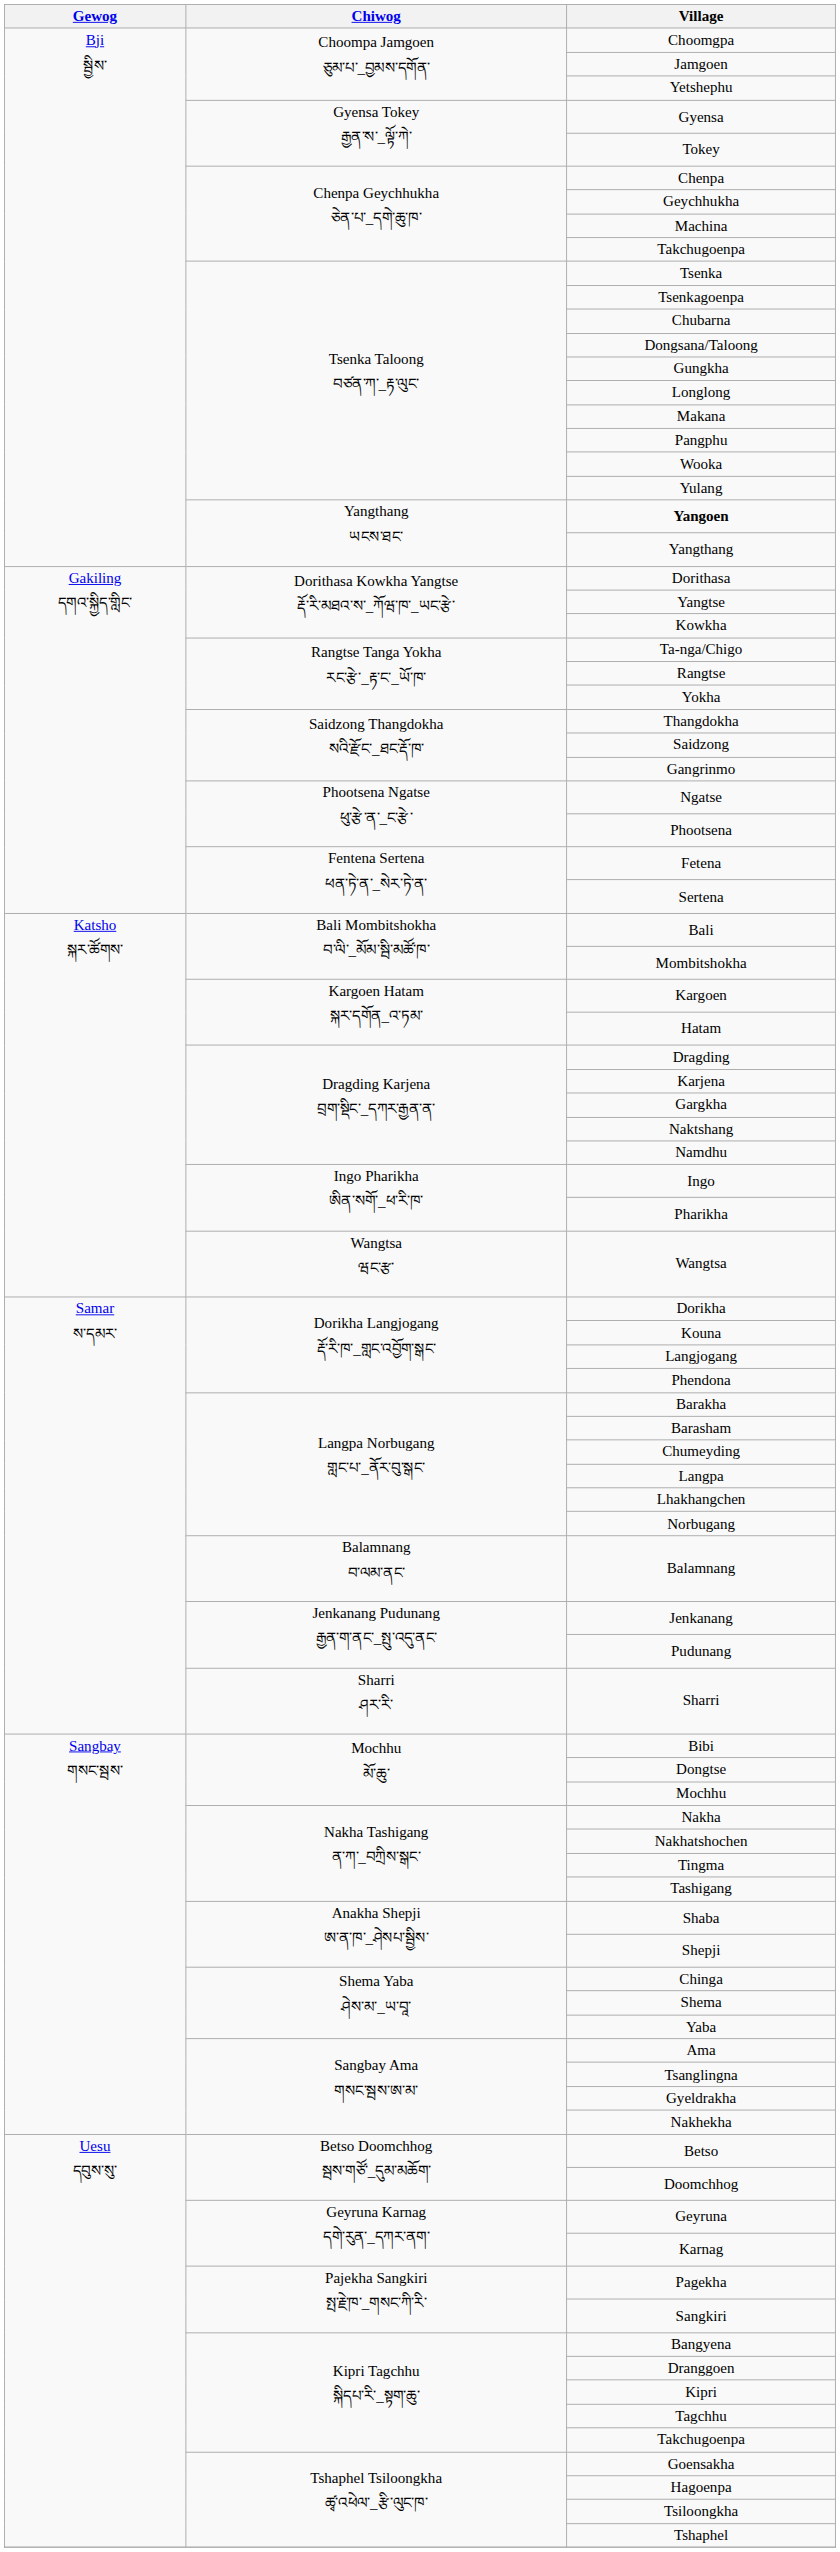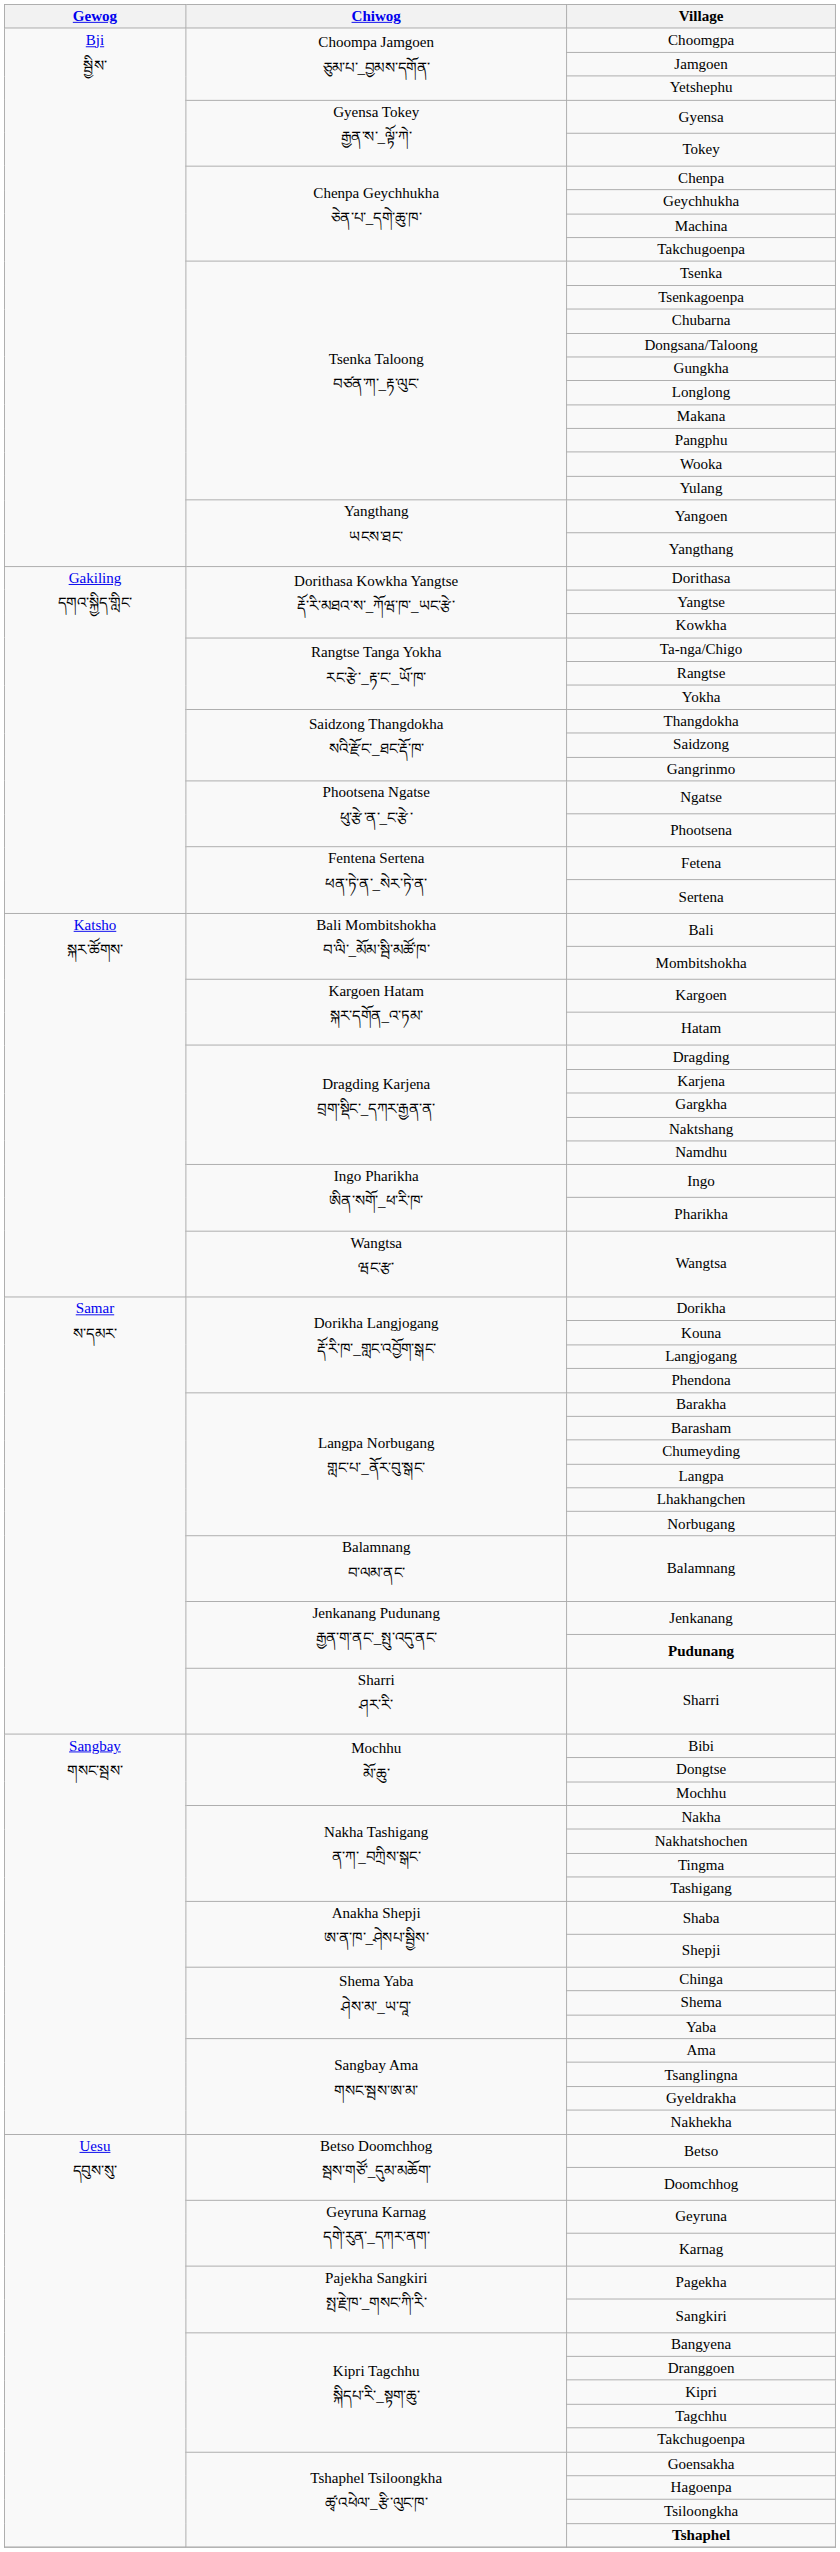Yangoen | Village: bold -> normal
Pudunang | Village: normal -> bold
Tshaphel | Village: normal -> bold
